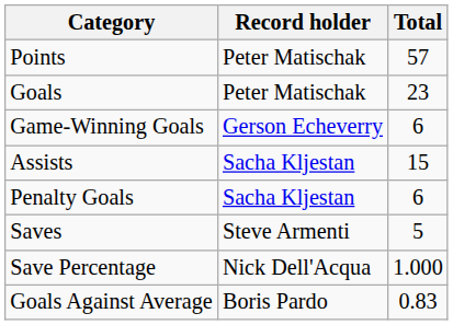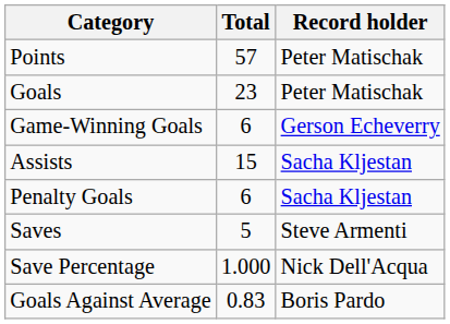columns swapped: Record holder <-> Total
